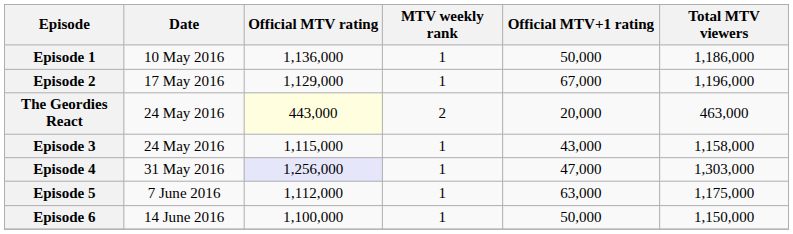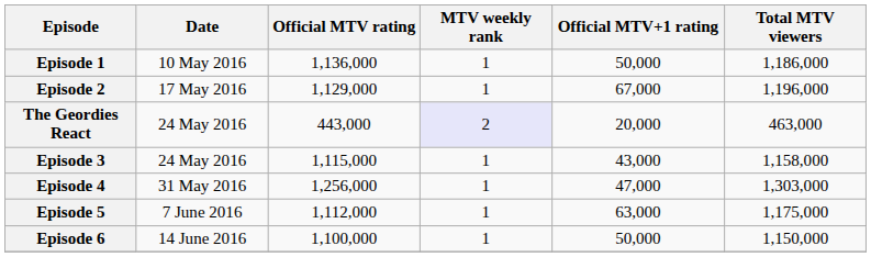The Geordies React | Official MTV rating: lightyellow background -> no background
The Geordies React | MTV weekly rank: no background -> lavender background
Episode 4 | Official MTV rating: lavender background -> no background
